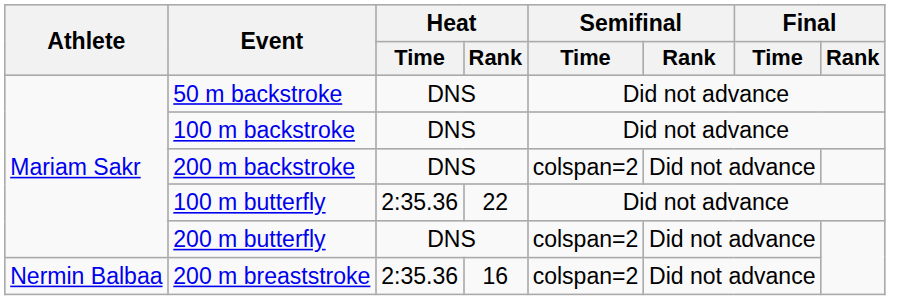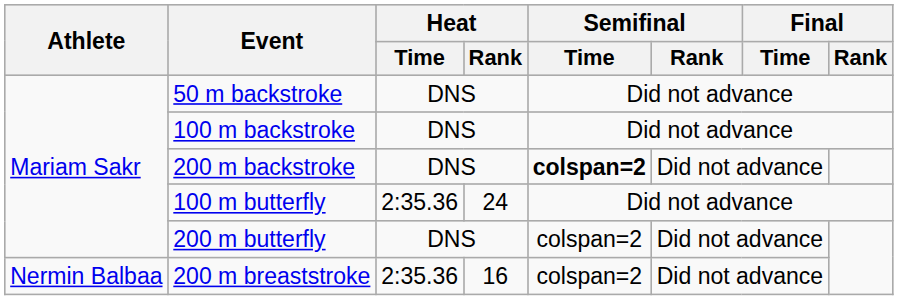200 m backstroke | Semifinal / Time: normal -> bold
100 m butterfly | Heat / Rank: 22 -> 24
